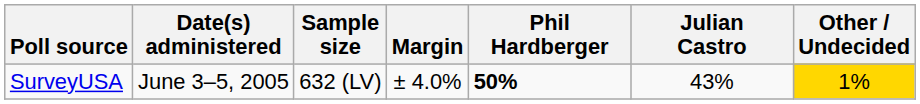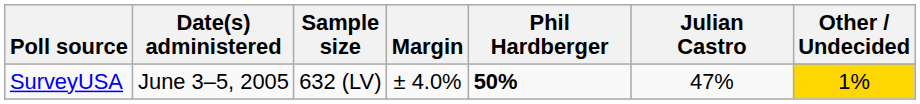SurveyUSA | Julian Castro: 43% -> 47%
